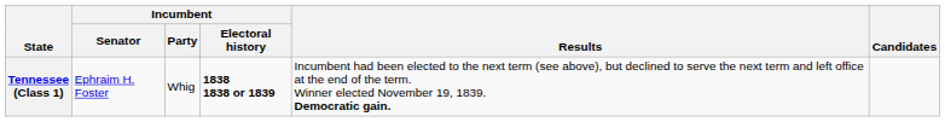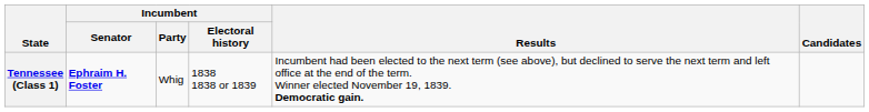Tennessee (Class 1) | Incumbent / Senator: normal -> bold
Tennessee (Class 1) | Incumbent / Electoral history: bold -> normal
